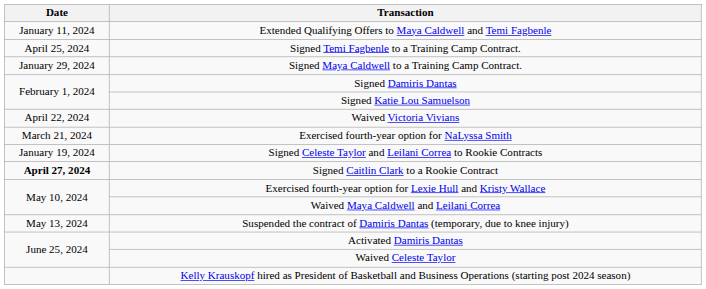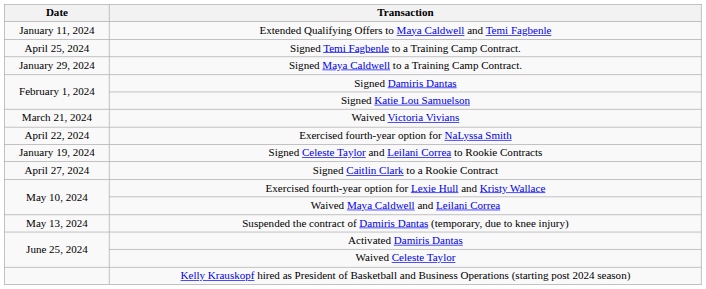Waived Victoria Vivians | Date: April 22, 2024 -> March 21, 2024
Exercised fourth-year option for NaLyssa Smith | Date: March 21, 2024 -> April 22, 2024
Signed Caitlin Clark to a Rookie Contract | Date: bold -> normal
